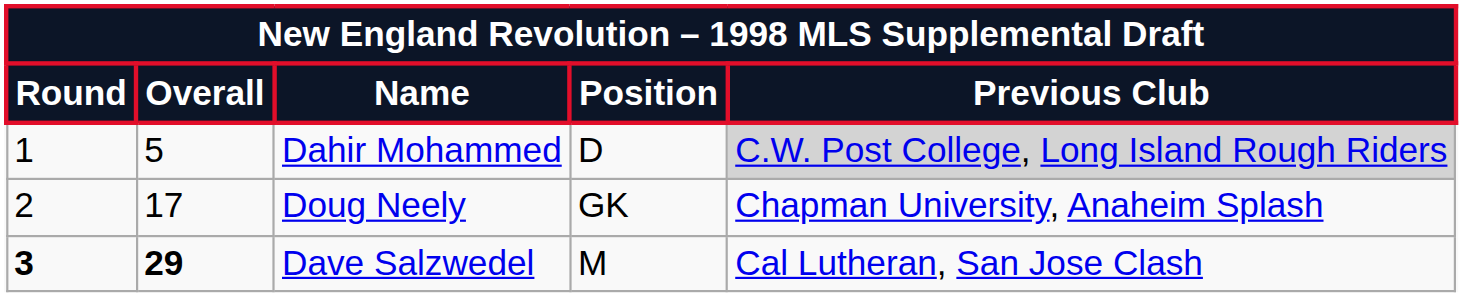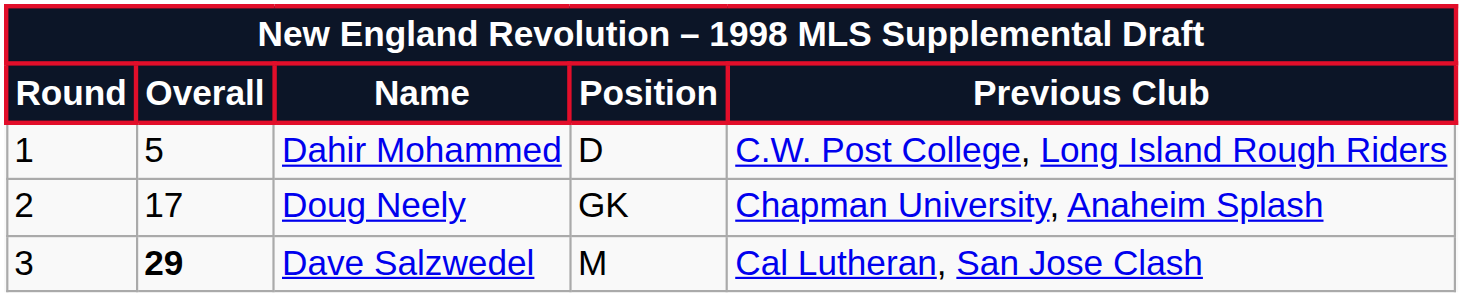Dahir Mohammed | Previous Club: lightgrey background -> no background
Dave Salzwedel | Round: bold -> normal
